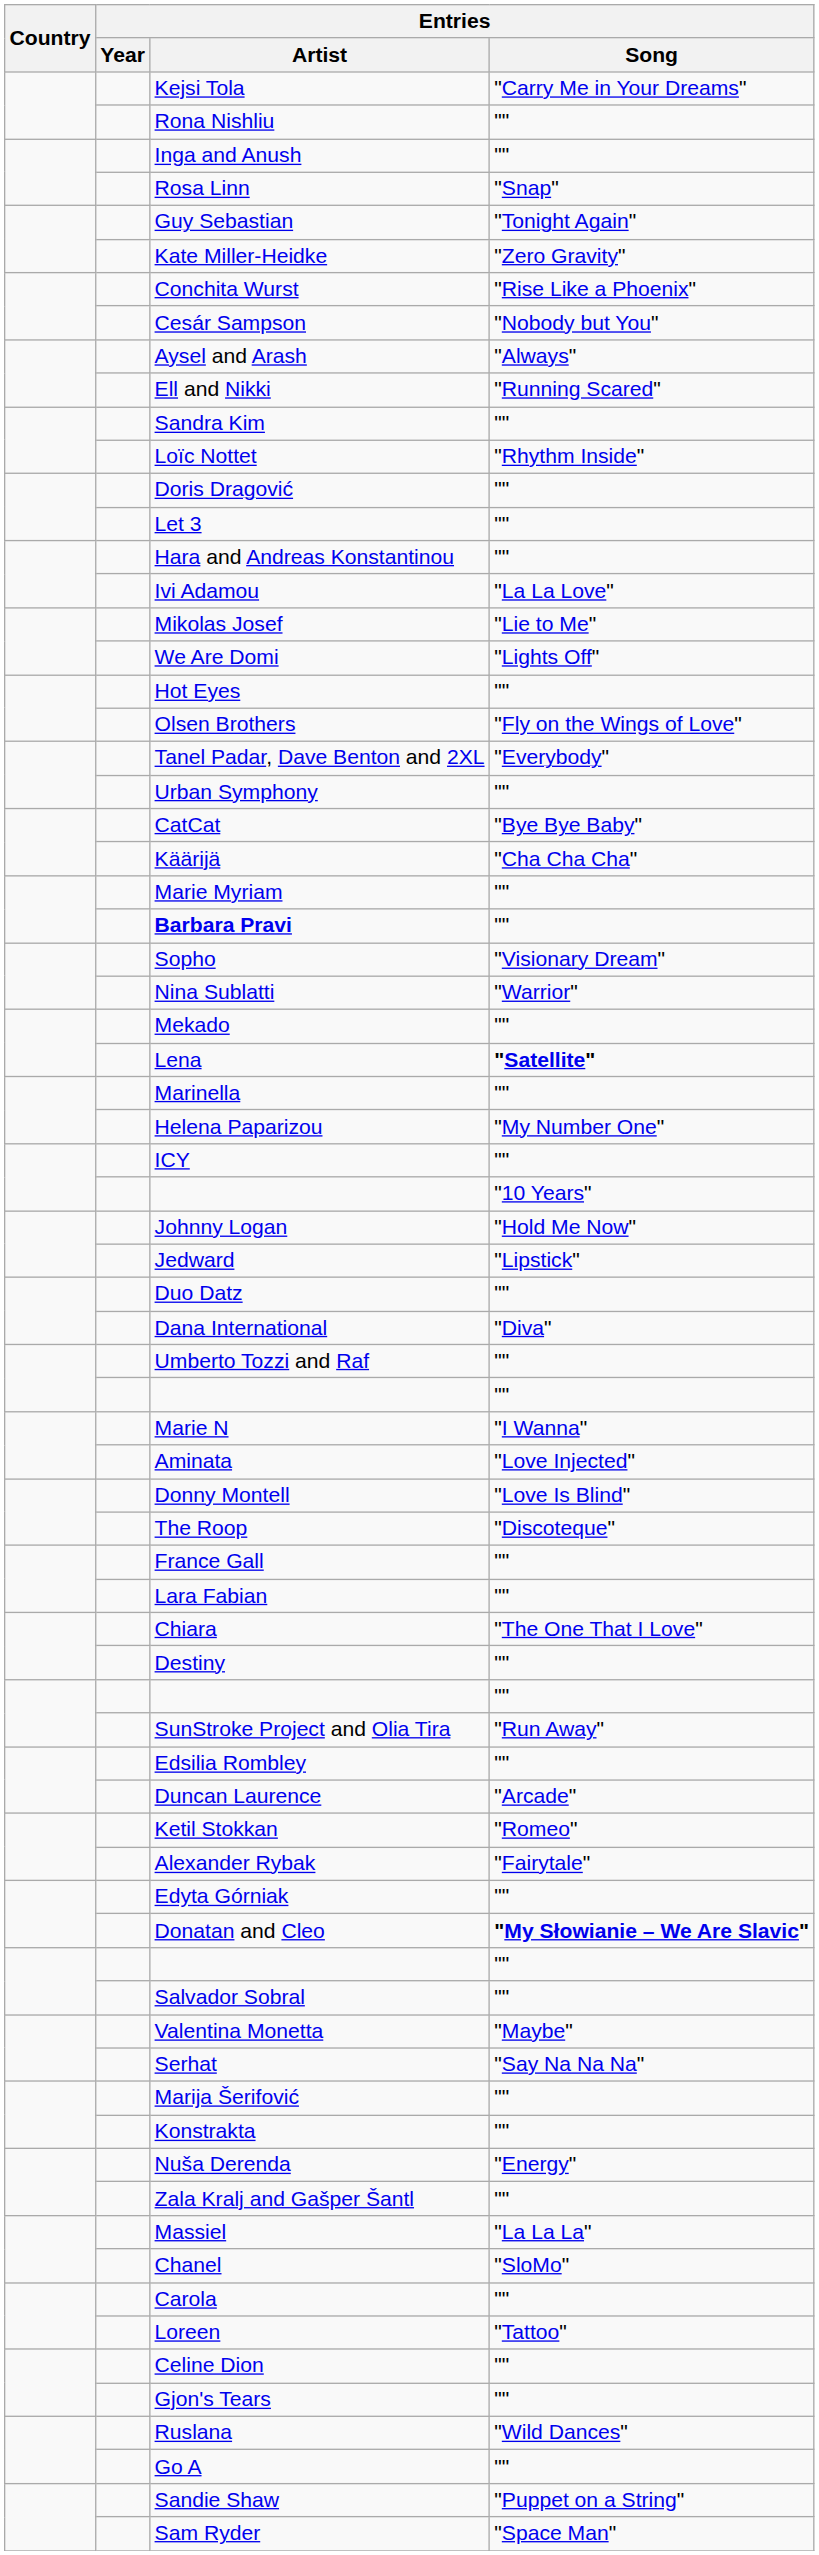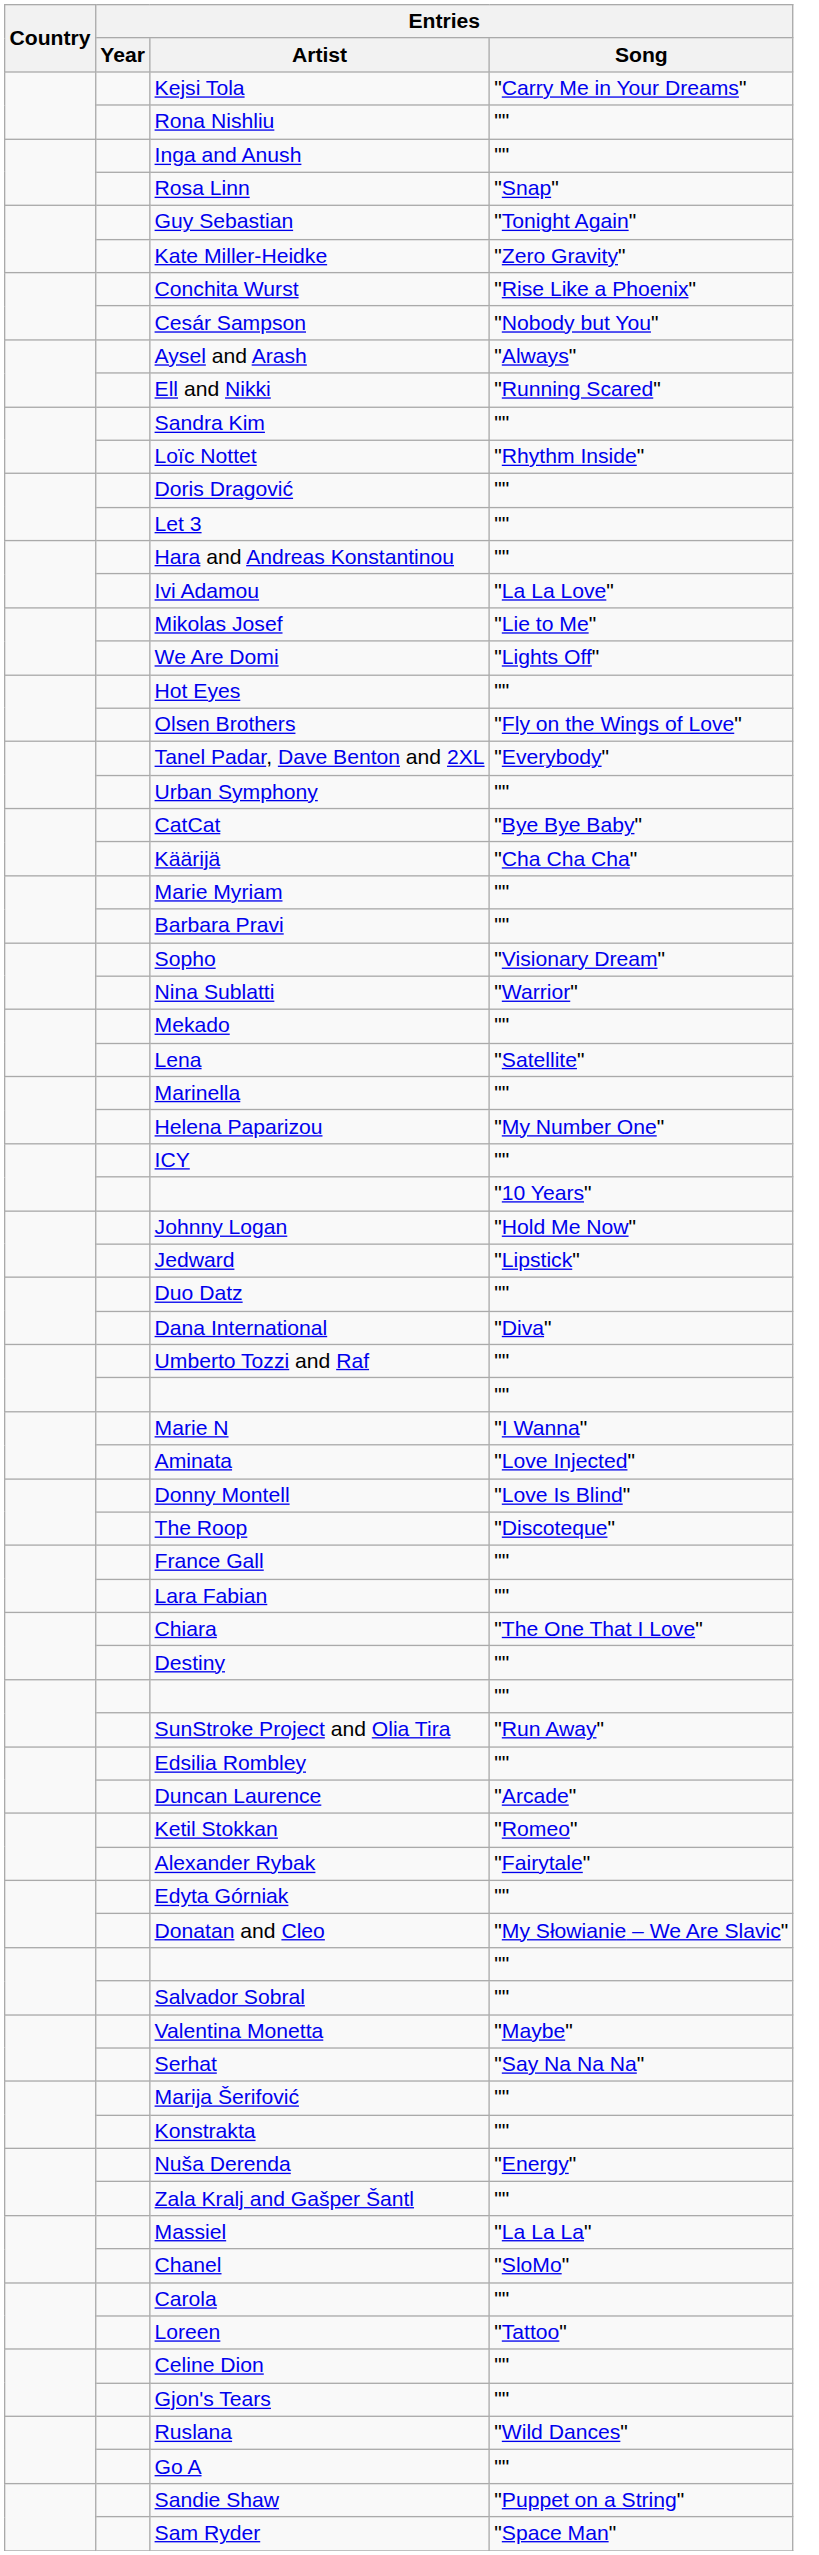Barbara Pravi | Entries / Artist: bold -> normal
Lena | Entries / Song: bold -> normal
Donatan and Cleo | Entries / Song: bold -> normal
